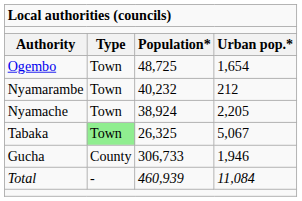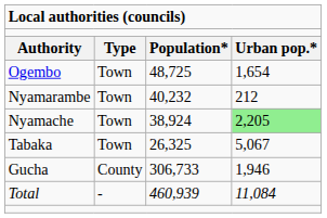Nyamache | column 4: no background -> lightgreen background
Tabaka | column 2: lightgreen background -> no background
